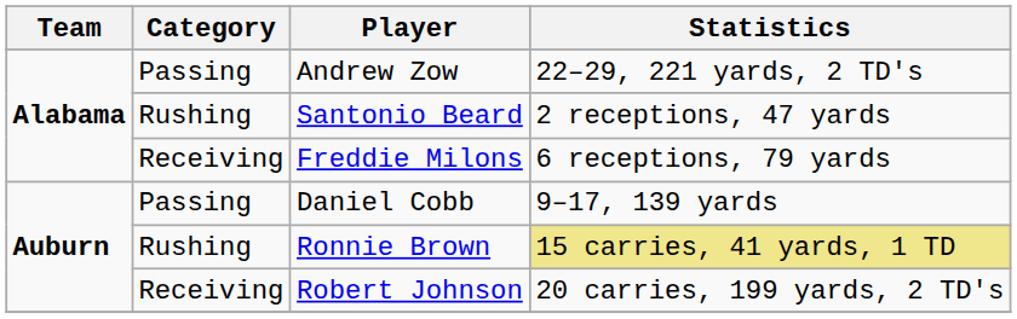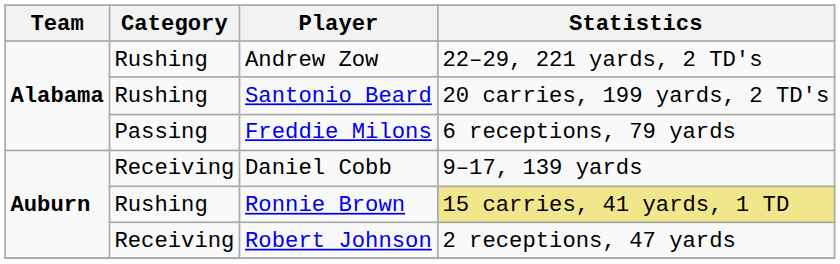Andrew Zow | Category: Passing -> Rushing
Santonio Beard | Statistics: 2 receptions, 47 yards -> 20 carries, 199 yards, 2 TD's
Freddie Milons | Category: Receiving -> Passing
Daniel Cobb | Category: Passing -> Receiving
Robert Johnson | Statistics: 20 carries, 199 yards, 2 TD's -> 2 receptions, 47 yards
